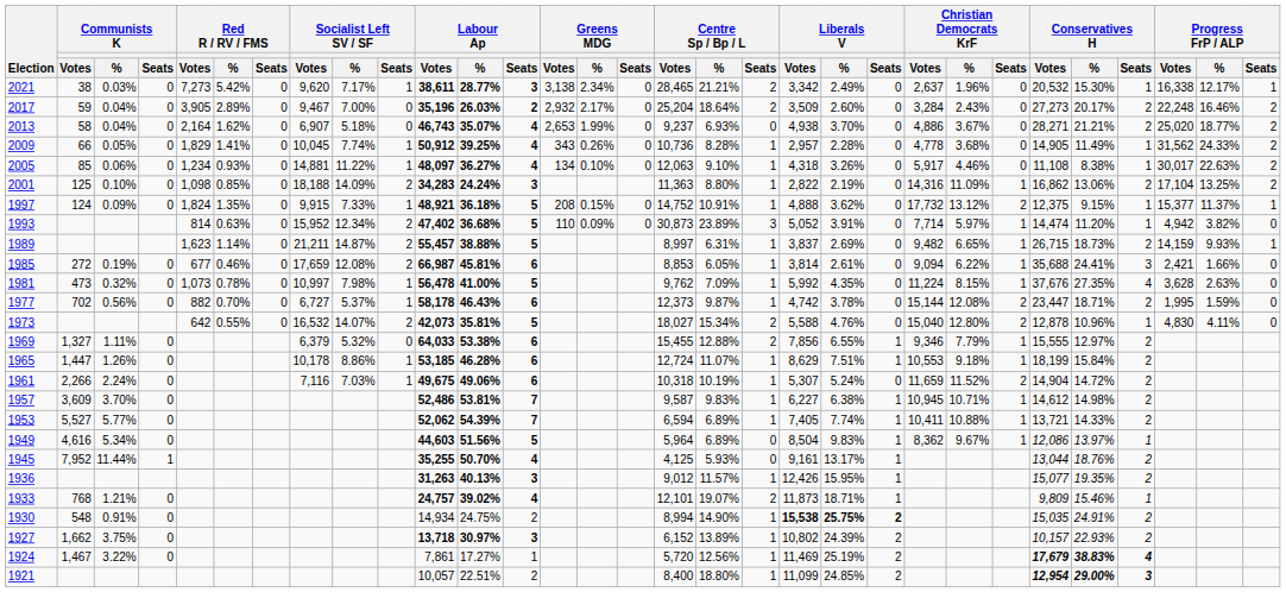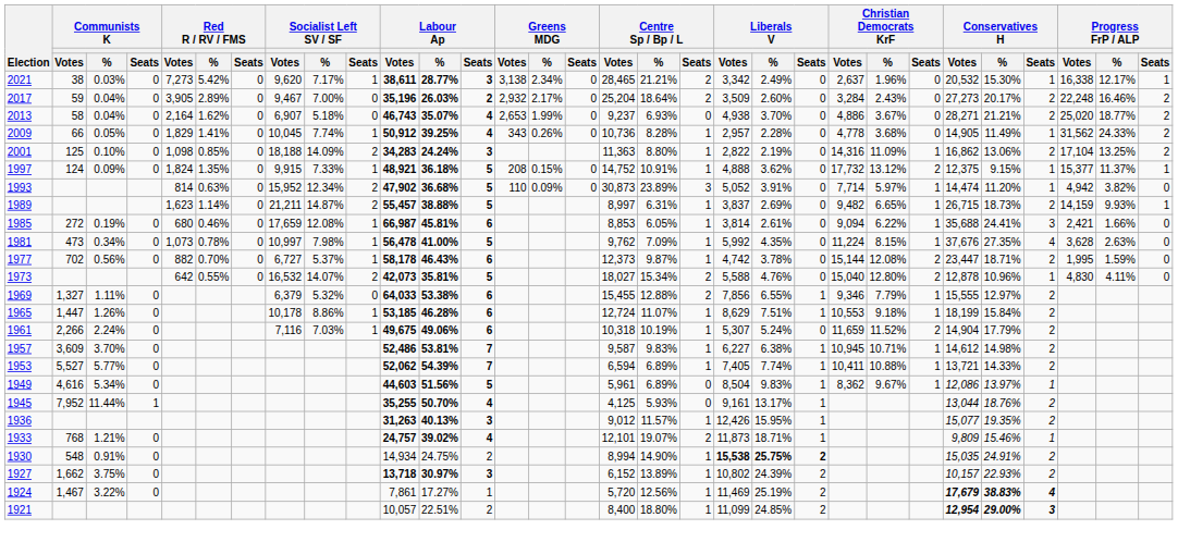- row: 2005 | 85 | 0.06% | 0 | 1,234 | 0.93% | 0 | 14,881 | 11.22% | 1 | 48,097 | 36.27% | 4 | 134 | 0.10% | 0 | 12,063 | 9.10% | 1 | 4,318 | 3.26% | 0 | 5,917 | 4.46% | 0 | 11,108 | 8.38% | 1 | 30,017 | 22.63% | 2
1993 | Labour Ap / Votes: 47,402 -> 47,902
1985 | Red R / RV / FMS / Votes: 677 -> 680
1985 | Socialist Left SV / SF / Seats: 2 -> 1
1981 | Communists K / %: 0.32% -> 0.34%
1961 | Conservatives H / %: 14.72% -> 17.79%
1949 | Centre Sp / Bp / L / Votes: 5,964 -> 5,961
